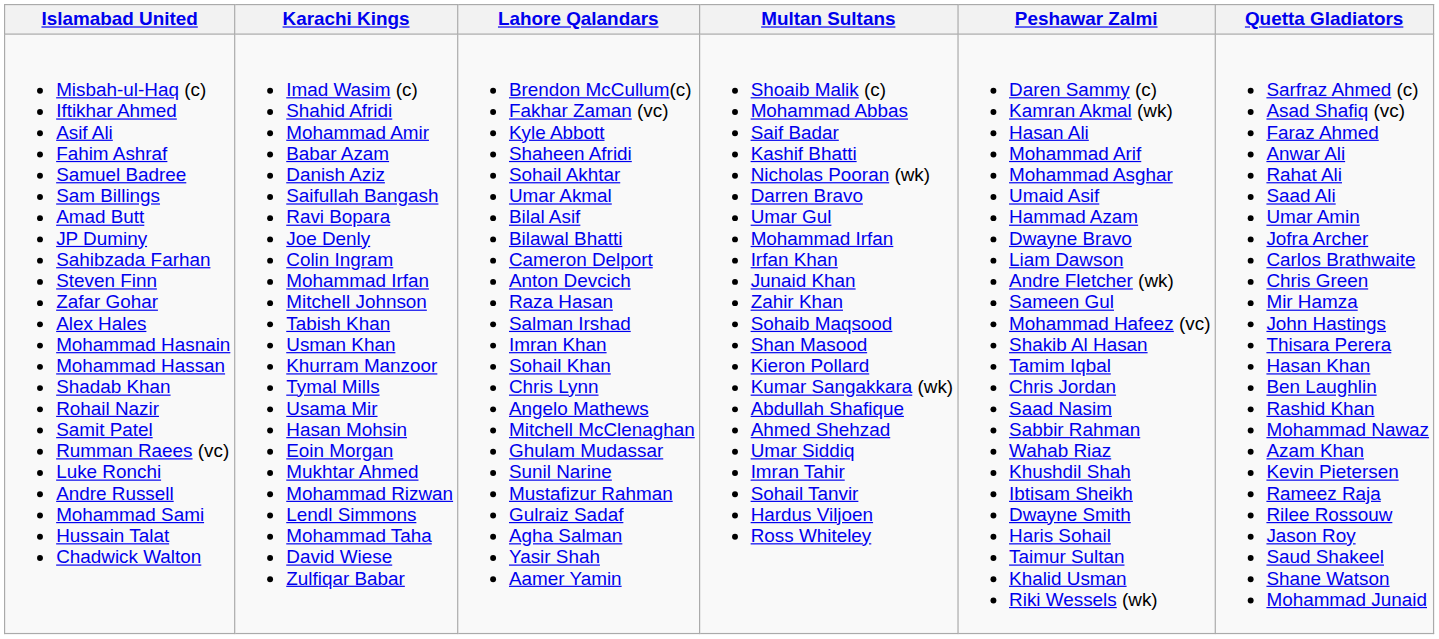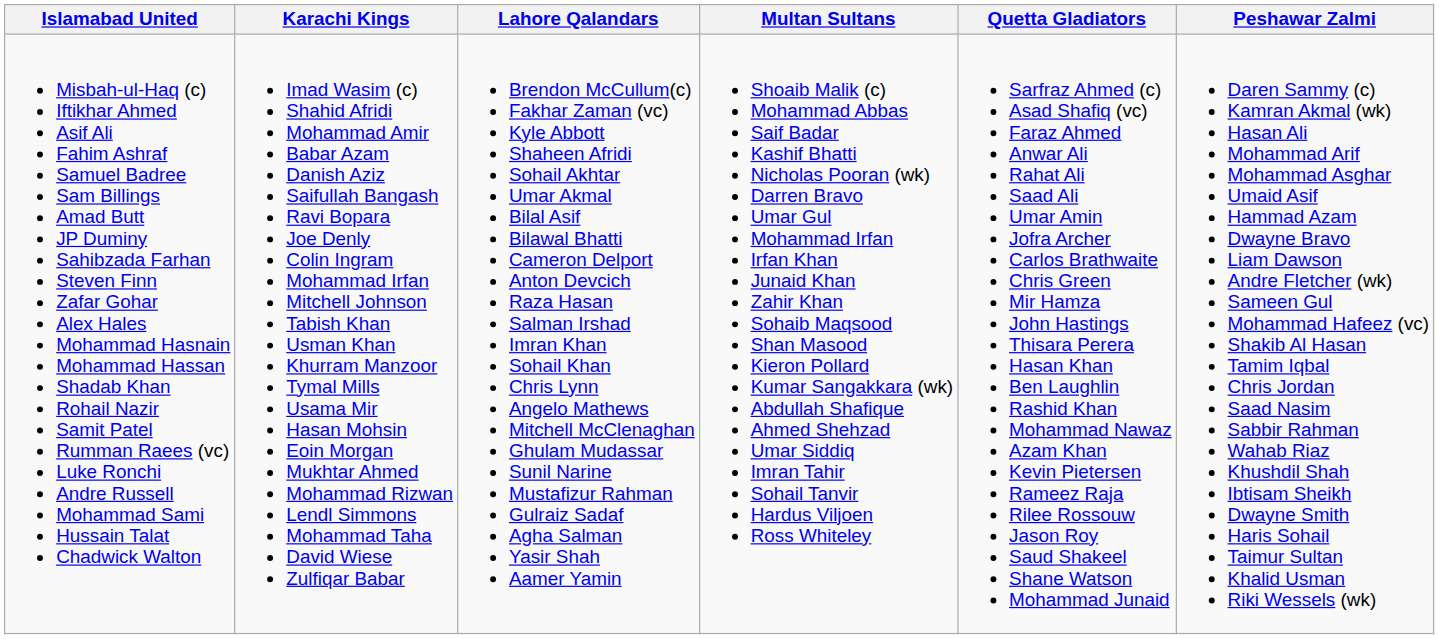columns swapped: Peshawar Zalmi <-> Quetta Gladiators
